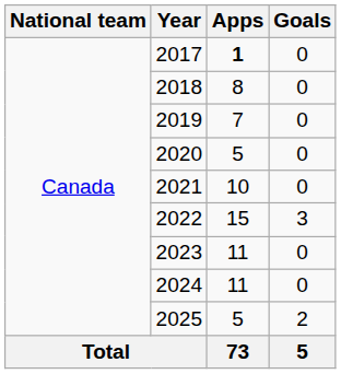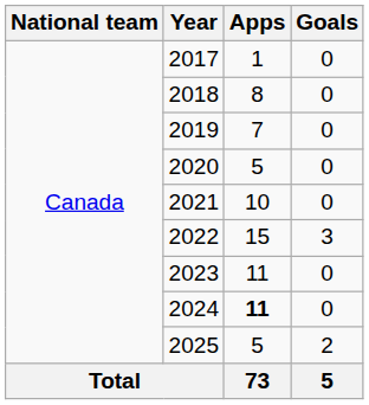2017 | Apps: bold -> normal
2024 | Apps: normal -> bold
